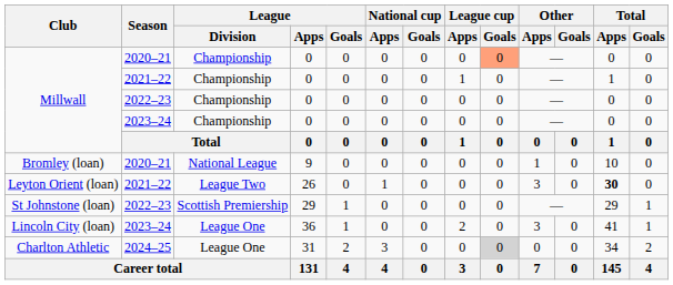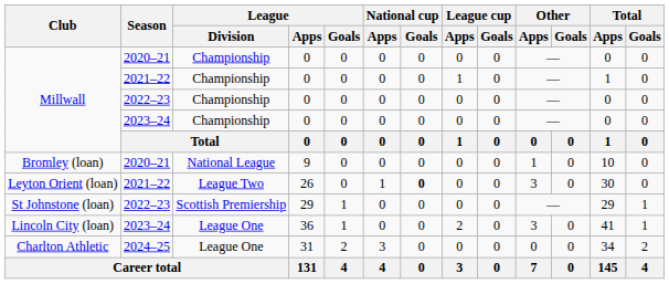Millwall / 2020–21 | League cup / Goals: lightsalmon background -> no background
Leyton Orient (loan) | National cup / Goals: normal -> bold
Leyton Orient (loan) | Total / Apps: bold -> normal
Charlton Athletic | League cup / Goals: lightgrey background -> no background
